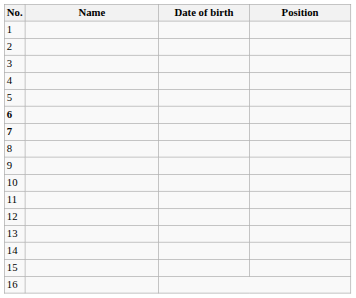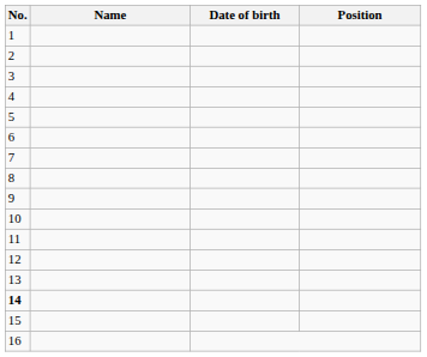6 | No.: bold -> normal
7 | No.: bold -> normal
14 | No.: normal -> bold
